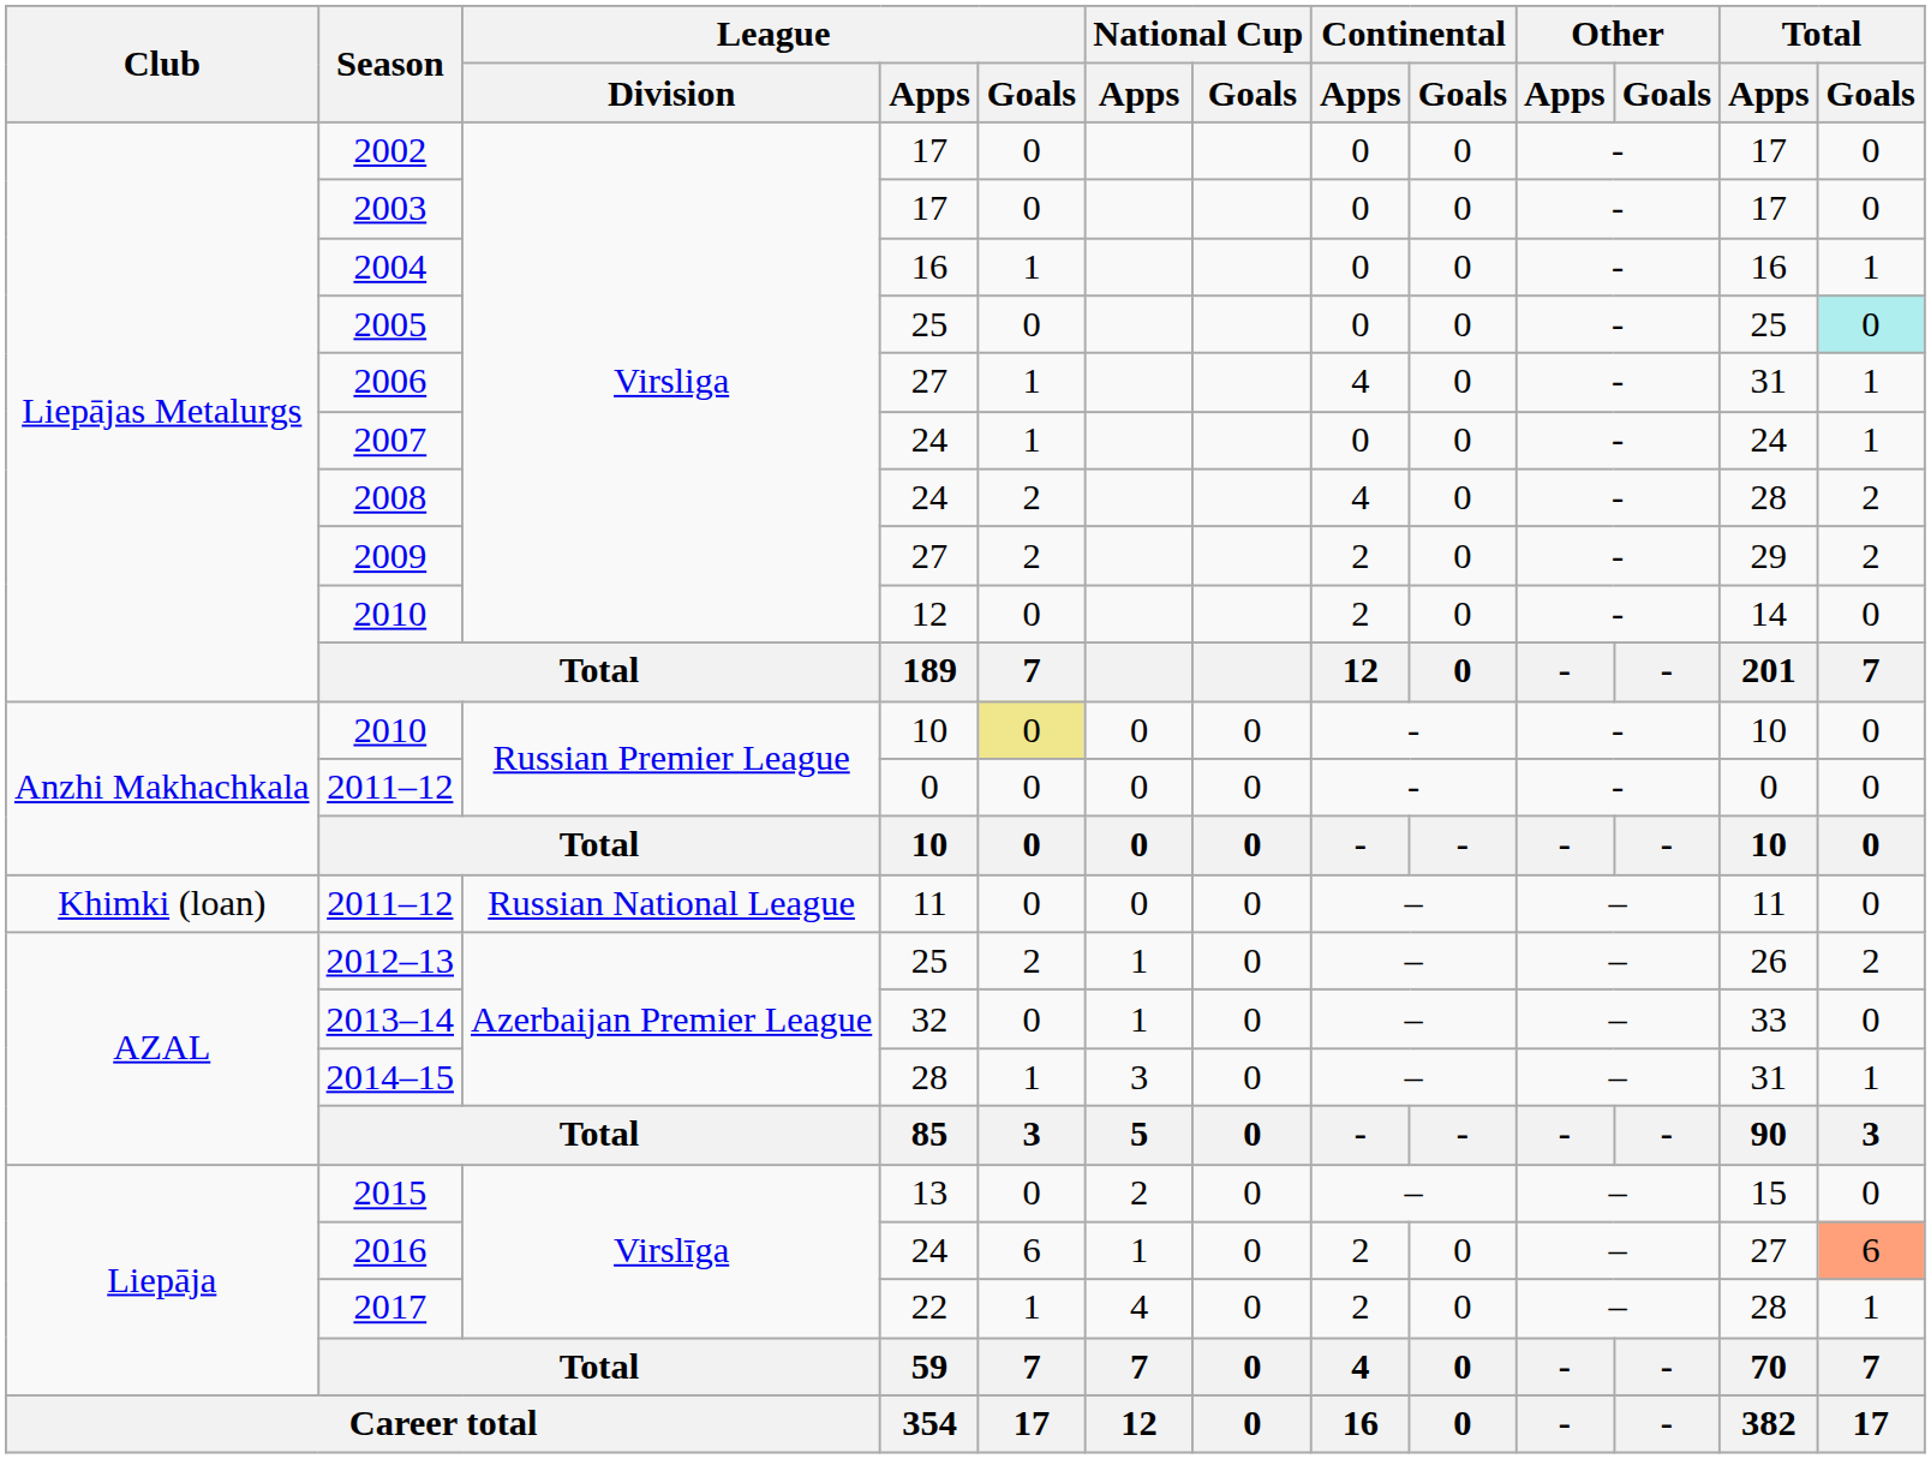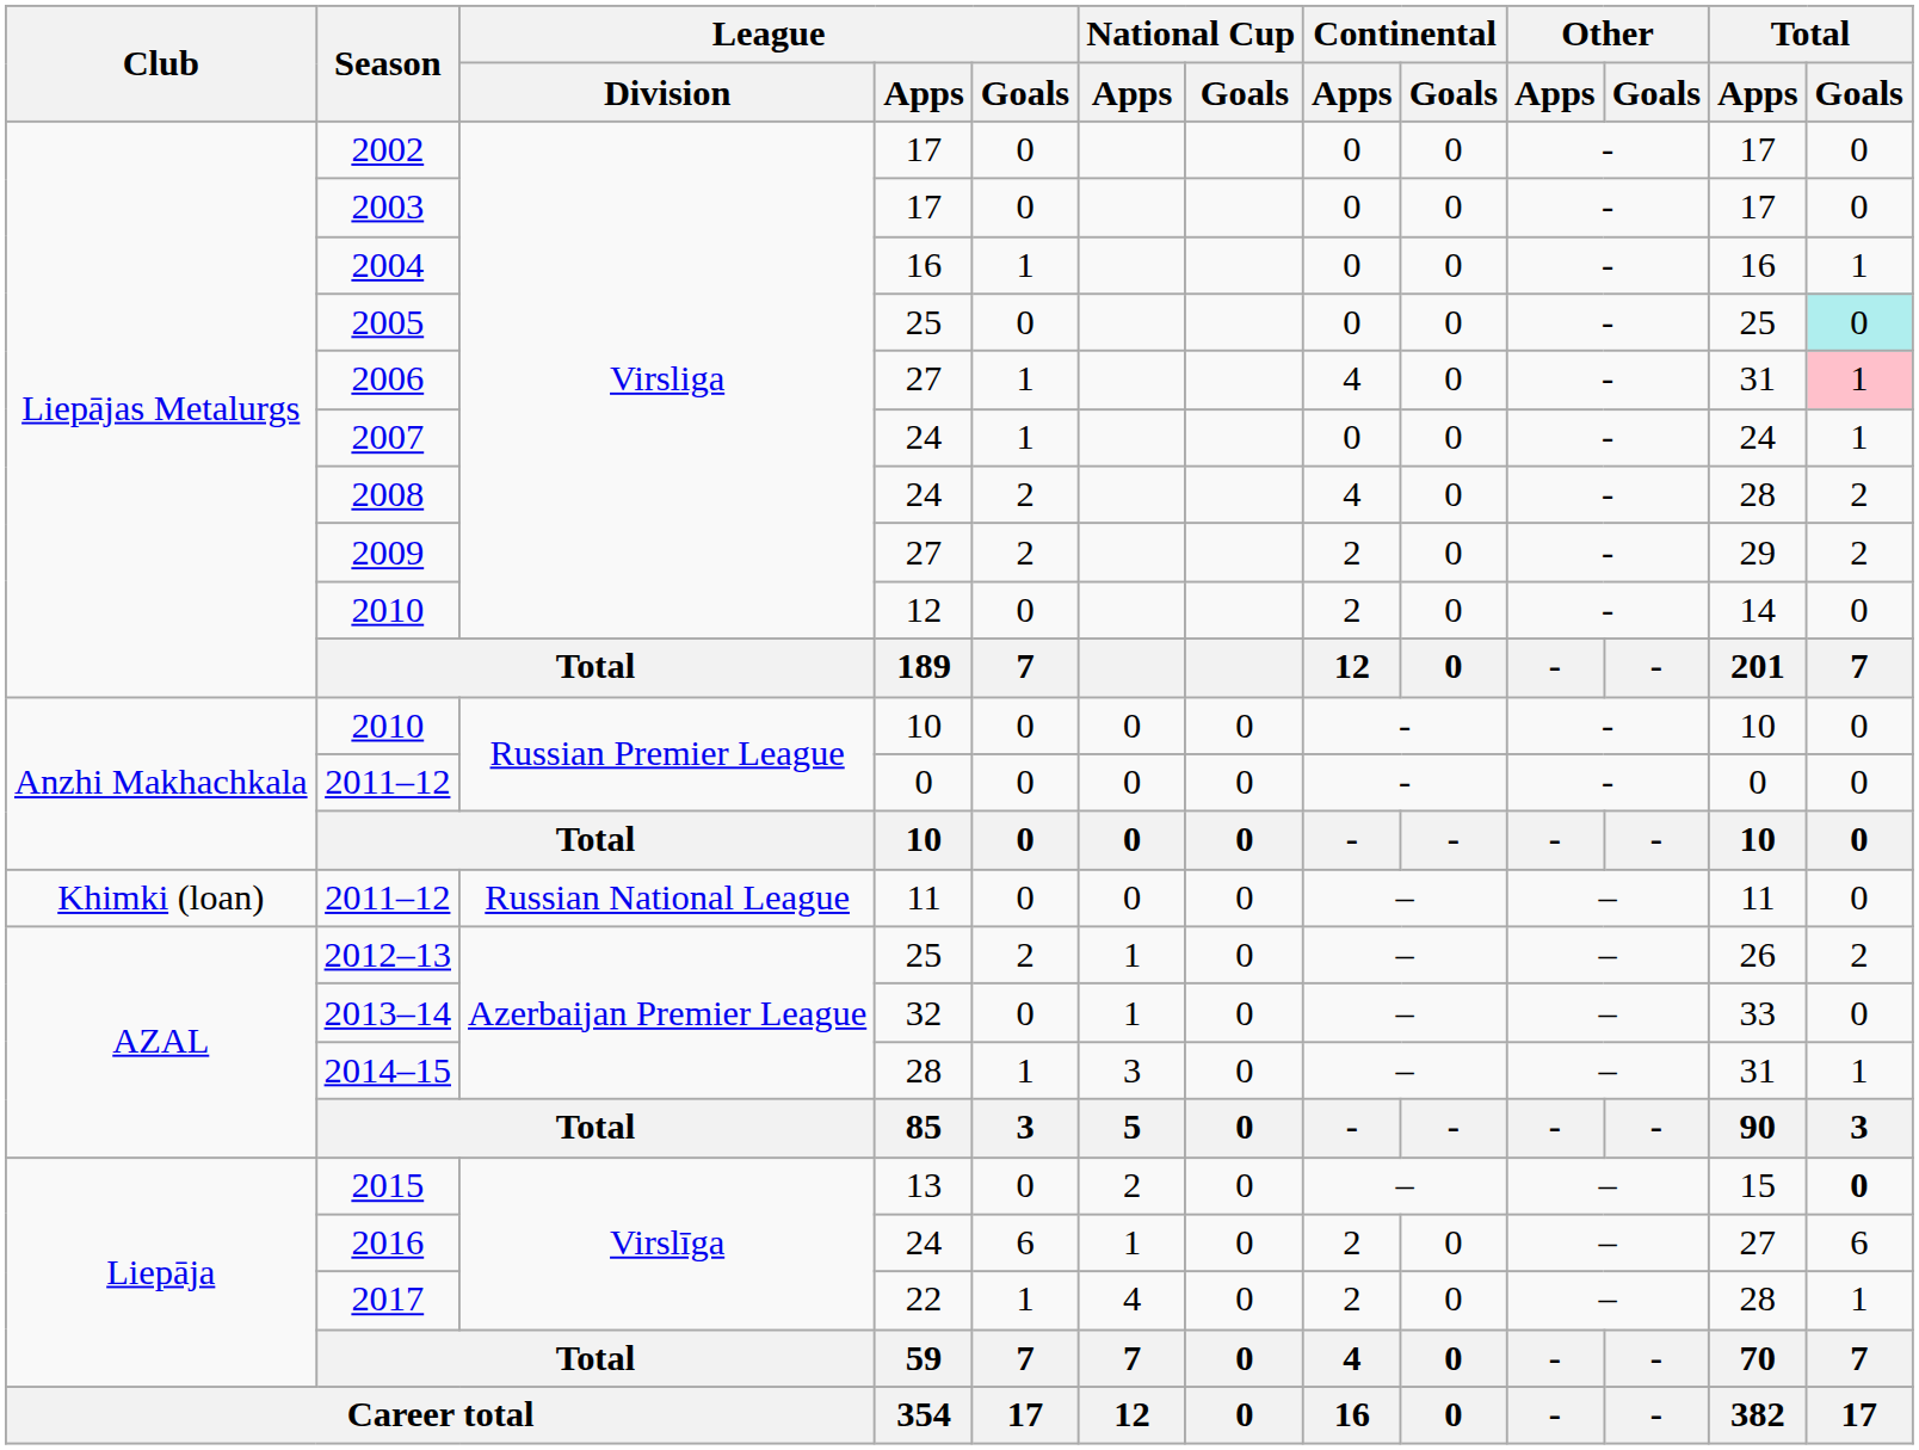2006 | Total / Goals: no background -> pink background
2010 / 10 | League / Goals: khaki background -> no background
2015 | Total / Goals: normal -> bold
2016 | Total / Goals: lightsalmon background -> no background
